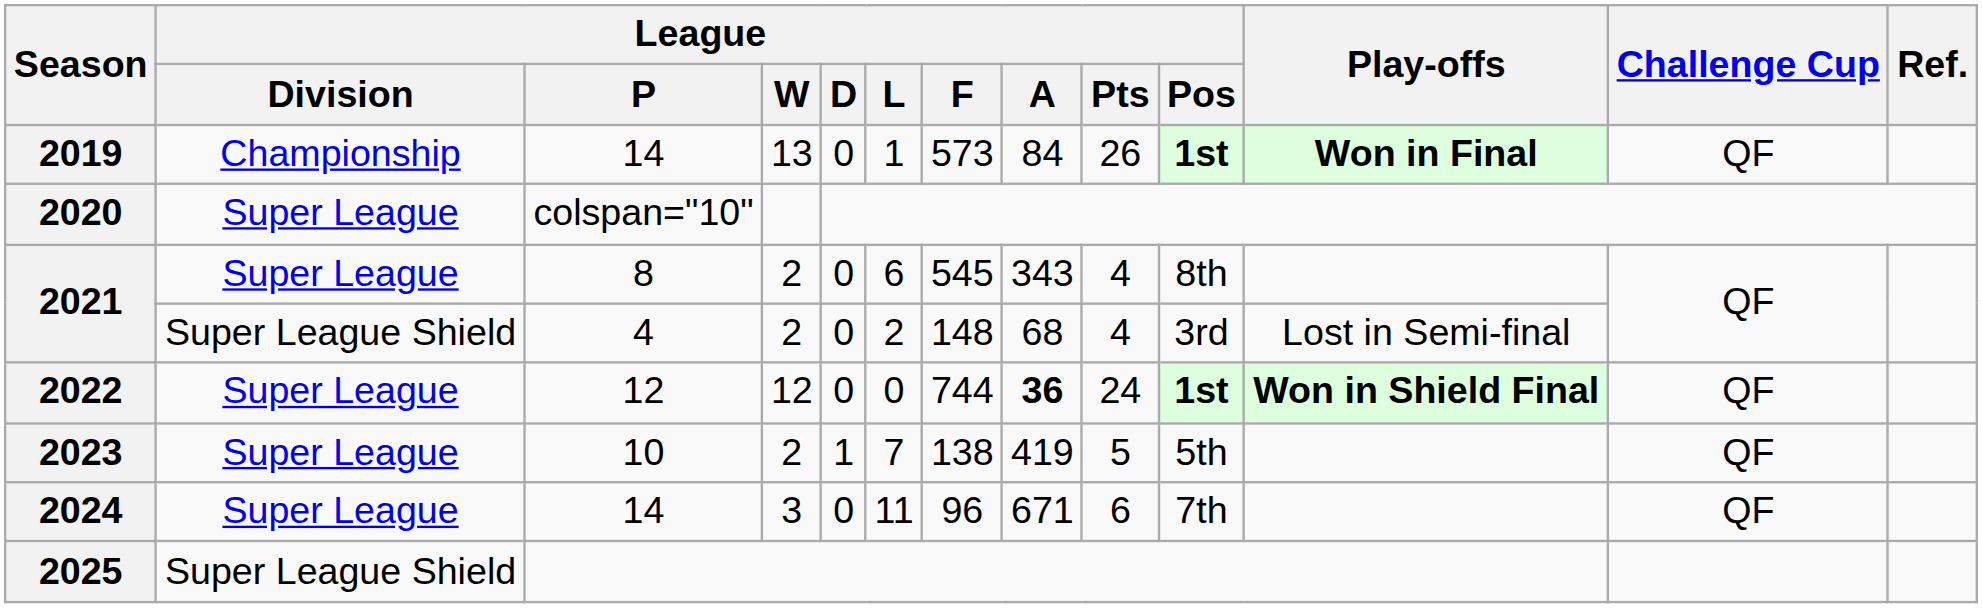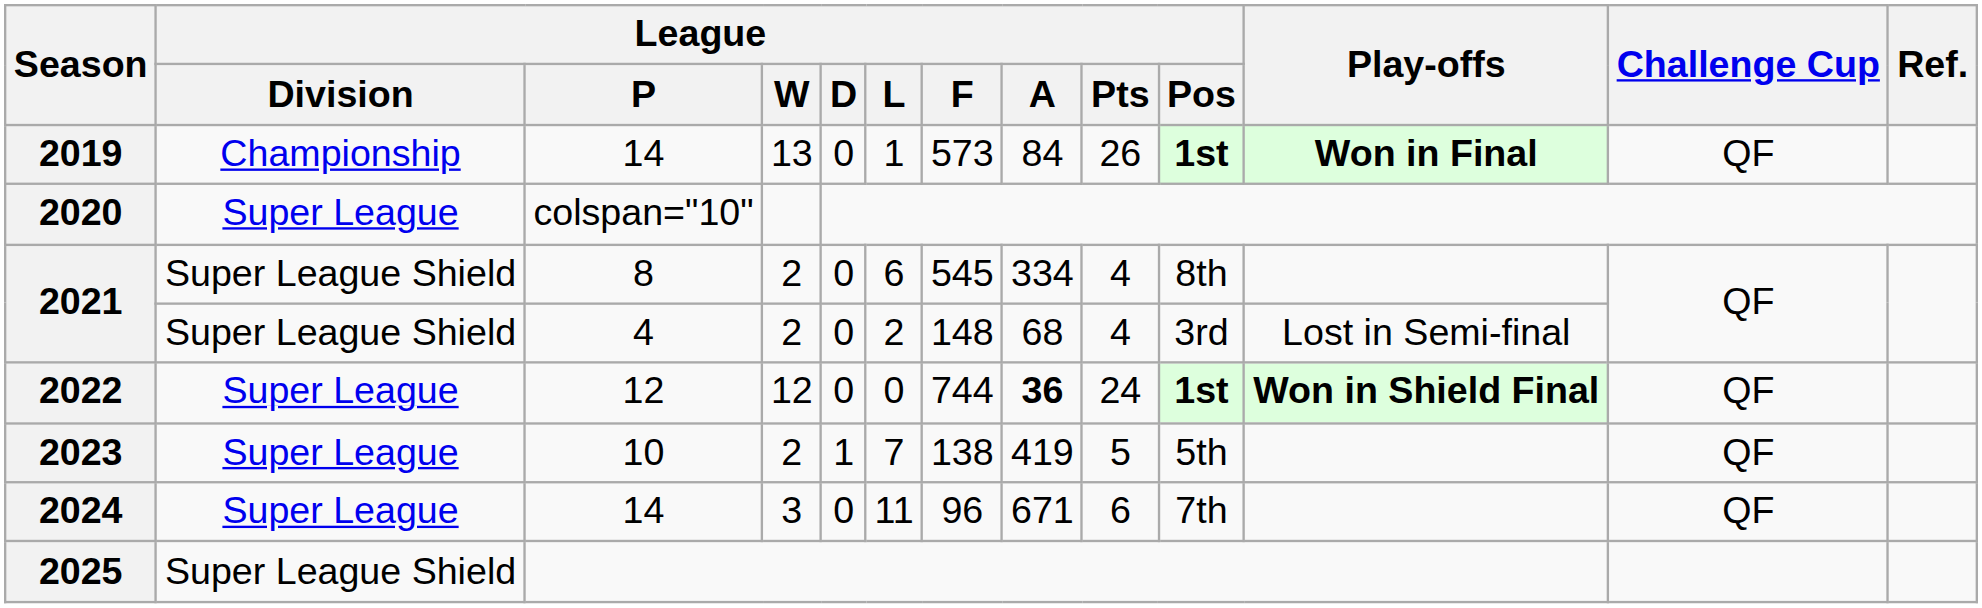2021 / 8 | League / Division: Super League -> Super League Shield
2021 / 8 | League / A: 343 -> 334
